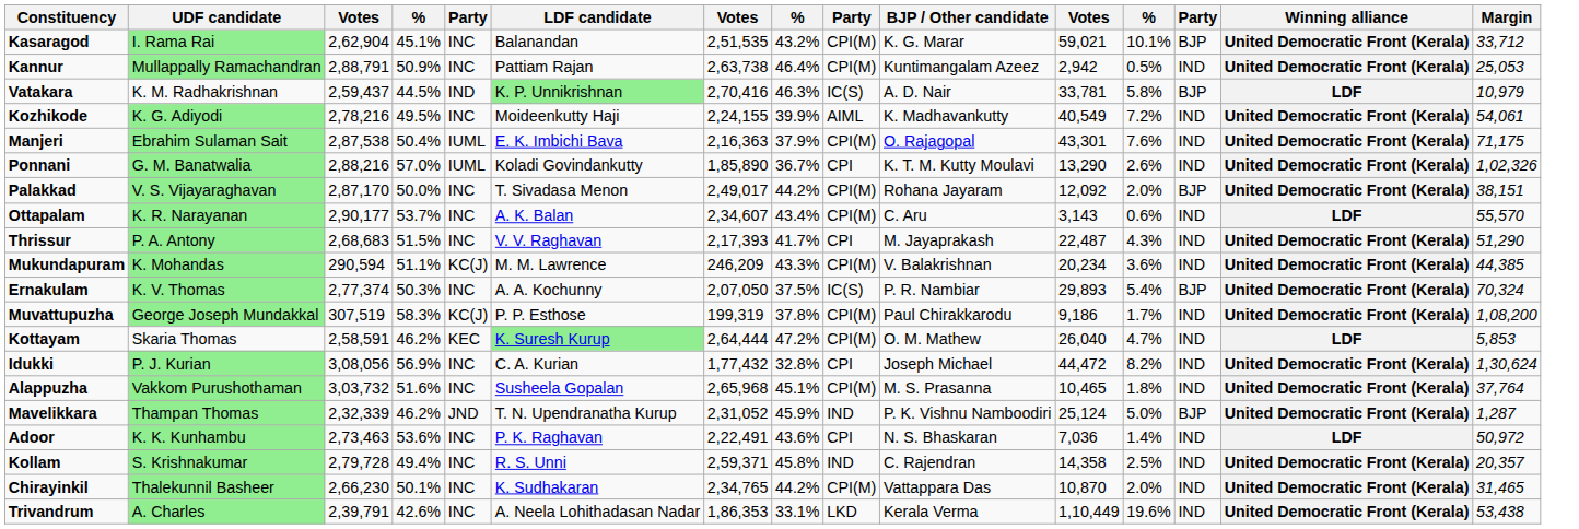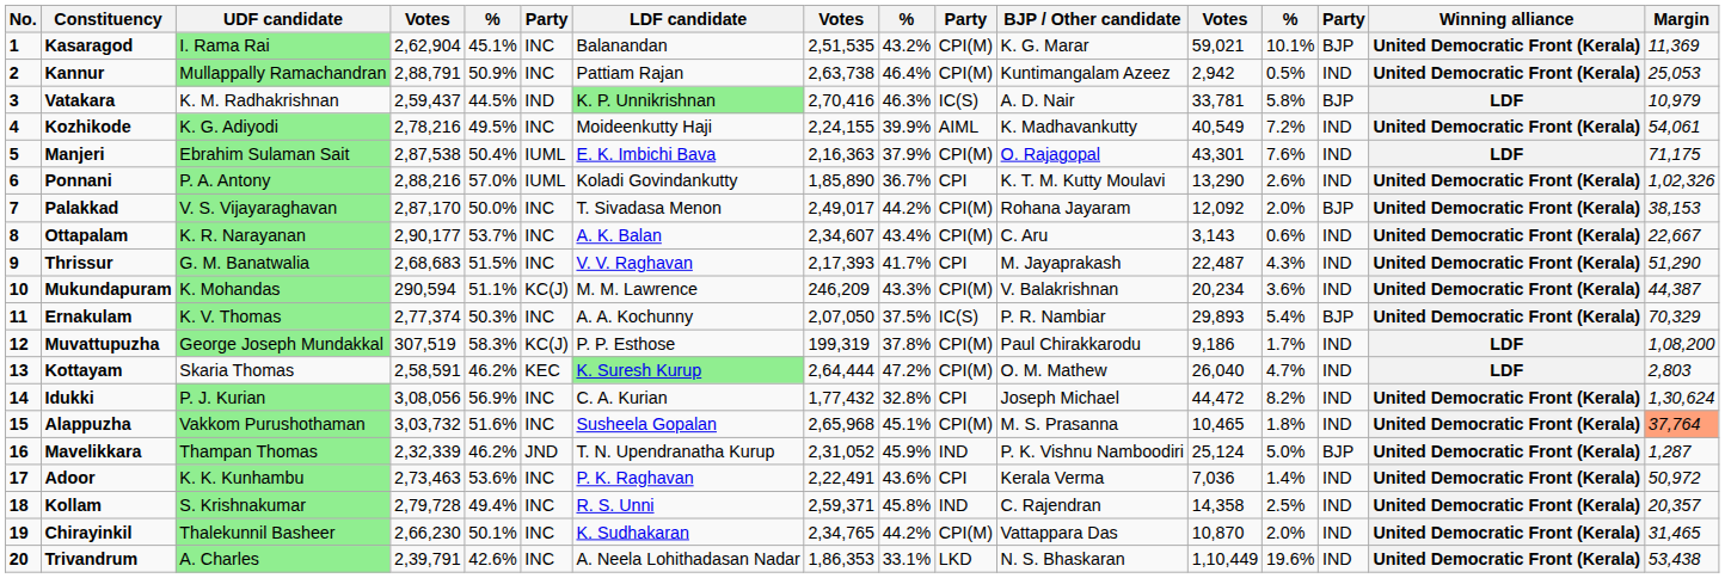+ column: No. | 1 | 2 | 3 | 4 | 5 | 6 | 7 | 8 | 9 | 10 | 11 | 12 | 13 | 14 | 15 | 16 | 17 | 18 | 19 | 20
Kasaragod | Margin: 33,712 -> 11,369
Manjeri | Winning alliance: United Democratic Front (Kerala) -> LDF
Ponnani | UDF candidate: G. M. Banatwalia -> P. A. Antony
Palakkad | Margin: 38,151 -> 38,153
Ottapalam | Winning alliance: LDF -> United Democratic Front (Kerala)
Ottapalam | Margin: 55,570 -> 22,667
Thrissur | UDF candidate: P. A. Antony -> G. M. Banatwalia
Mukundapuram | Margin: 44,385 -> 44,387
Ernakulam | Margin: 70,324 -> 70,329
Muvattupuzha | Winning alliance: United Democratic Front (Kerala) -> LDF
Kottayam | Margin: 5,853 -> 2,803
Alappuzha | Margin: no background -> lightsalmon background
Adoor | BJP / Other candidate: N. S. Bhaskaran -> Kerala Verma
Adoor | Winning alliance: LDF -> United Democratic Front (Kerala)
Trivandrum | BJP / Other candidate: Kerala Verma -> N. S. Bhaskaran
